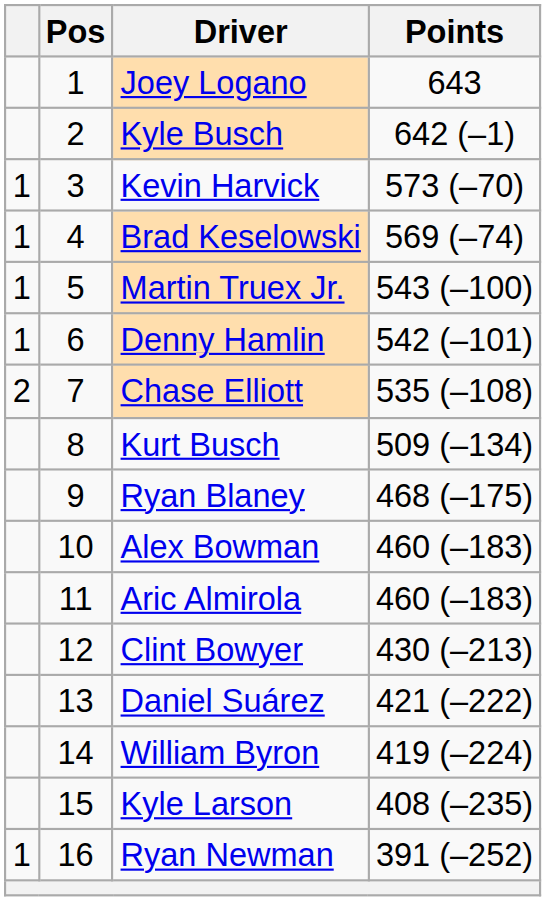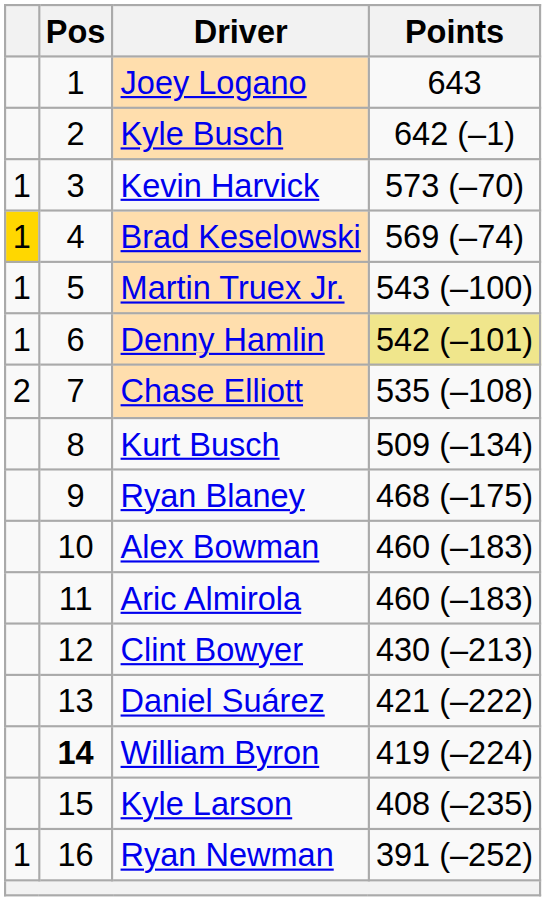Brad Keselowski | column 1: no background -> gold background
Denny Hamlin | Points: no background -> khaki background
William Byron | Pos: normal -> bold
